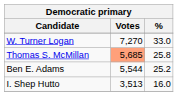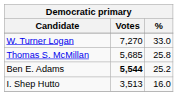Thomas S. McMillan | Votes: lightsalmon background -> no background
Ben E. Adams | Votes: normal -> bold
